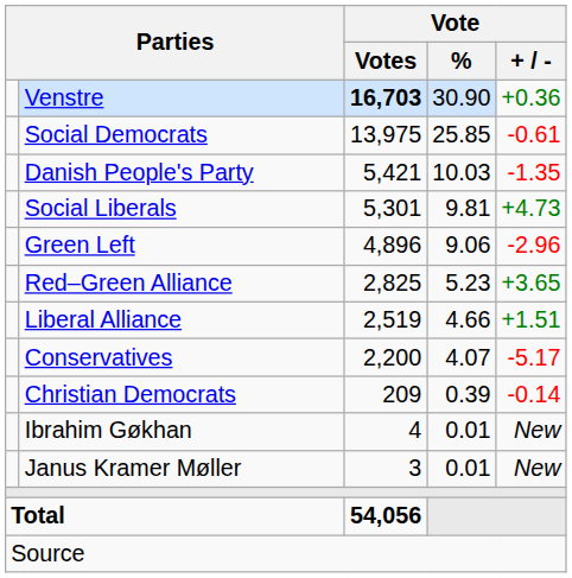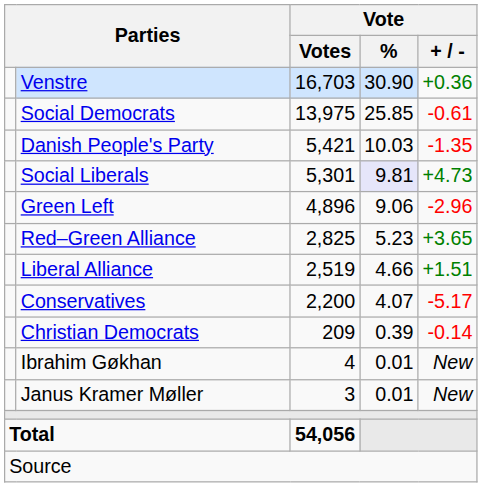Venstre | Vote / Votes: bold -> normal
Social Liberals | Vote / %: no background -> lavender background
